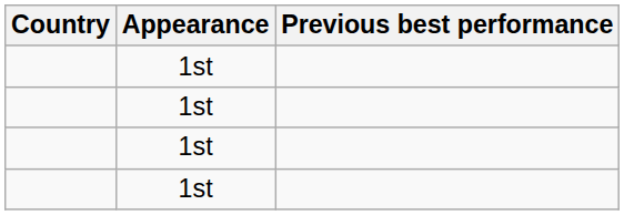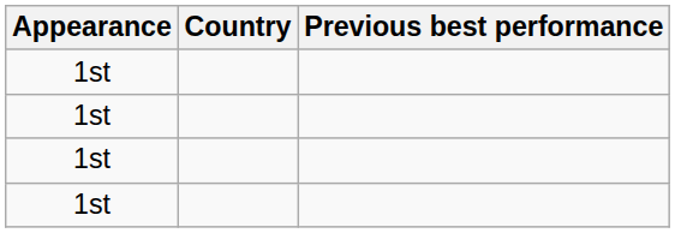columns swapped: Country <-> Appearance
